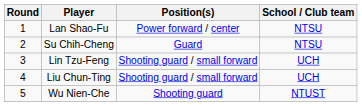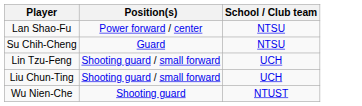- column: Round | 1 | 2 | 3 | 4 | 5
